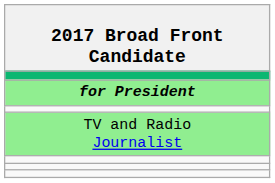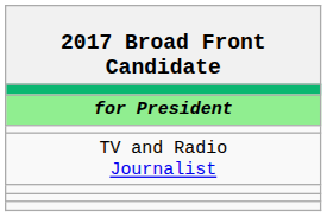TV and Radio Journalist | column 1: lightgreen background -> no background
